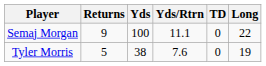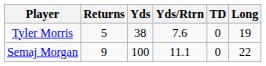rows swapped: Semaj Morgan <-> Tyler Morris
